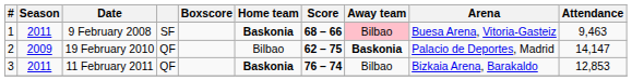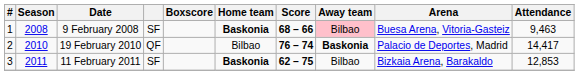9 February 2008 | Season: 2011 -> 2008
19 February 2010 | Season: 2009 -> 2010
19 February 2010 | Score: 62 – 75 -> 76 – 74
19 February 2010 | Attendance: 14,147 -> 14,417
11 February 2011 | column 4: QF -> SF
11 February 2011 | Score: 76 – 74 -> 62 – 75
